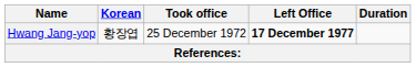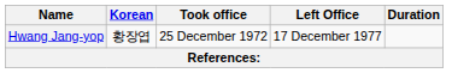Hwang Jang-yop | Left Office: bold -> normal
